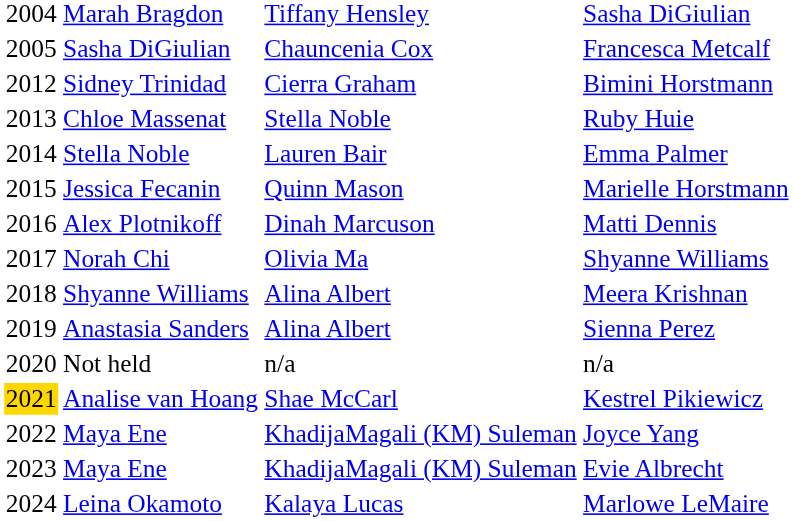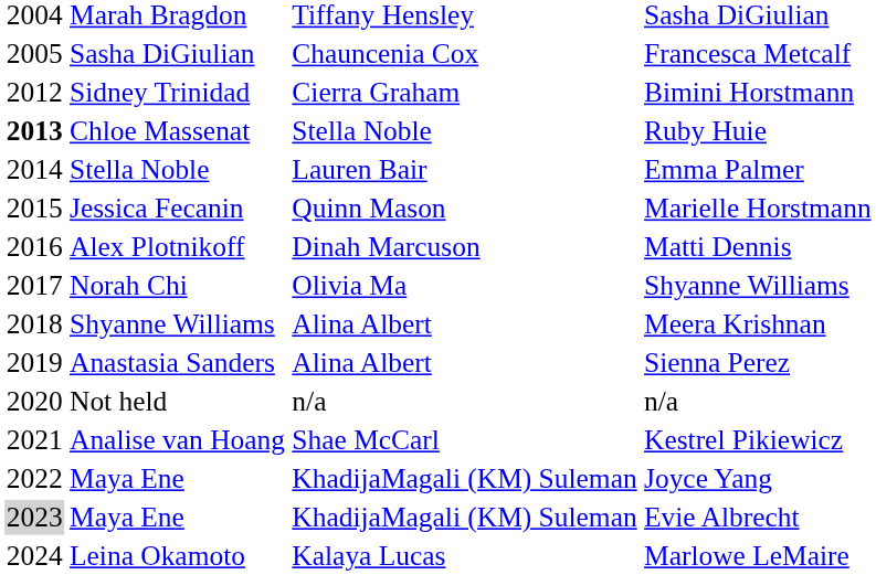Ruby Huie | column 1: normal -> bold
Kestrel Pikiewicz | column 1: gold background -> no background
Evie Albrecht | column 1: no background -> lightgrey background
